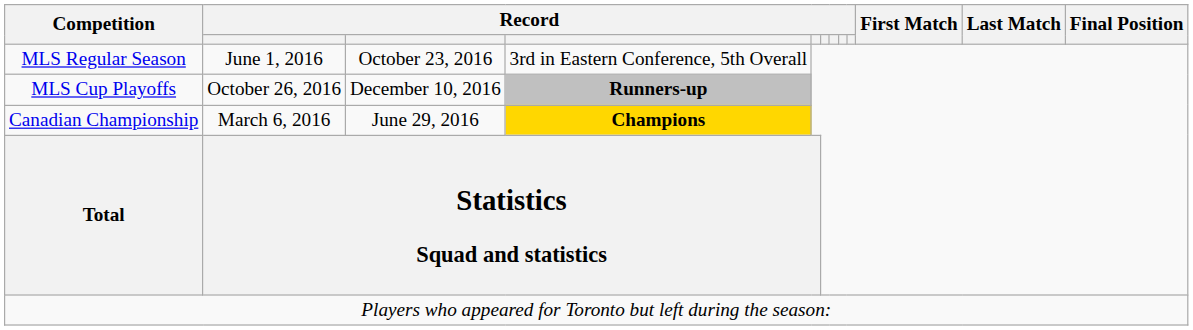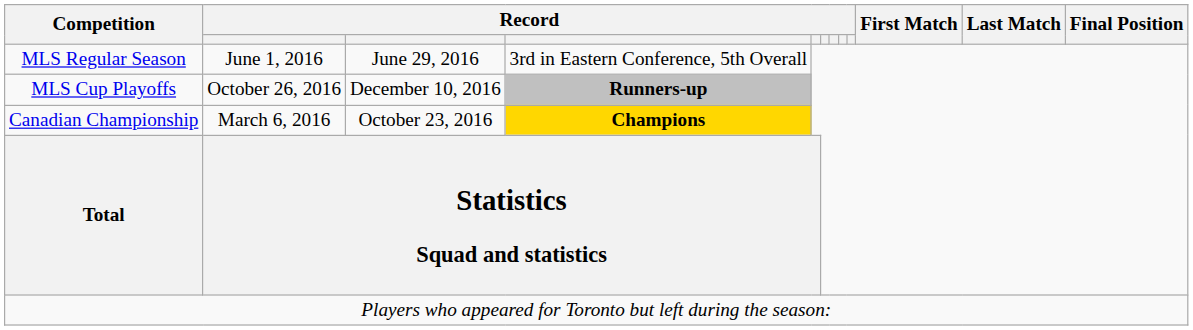MLS Regular Season | column 3: October 23, 2016 -> June 29, 2016
Canadian Championship | column 3: June 29, 2016 -> October 23, 2016
